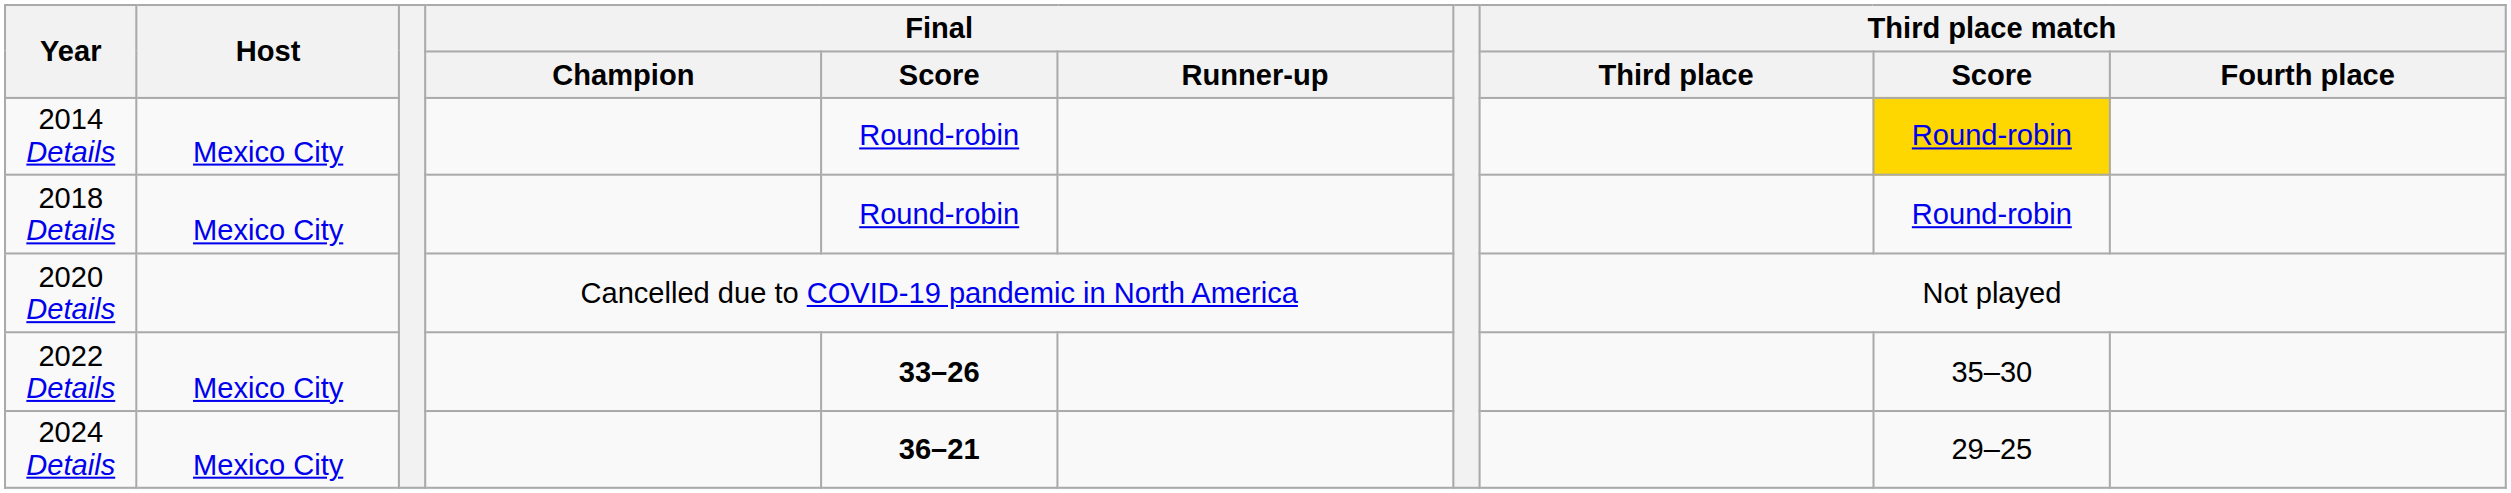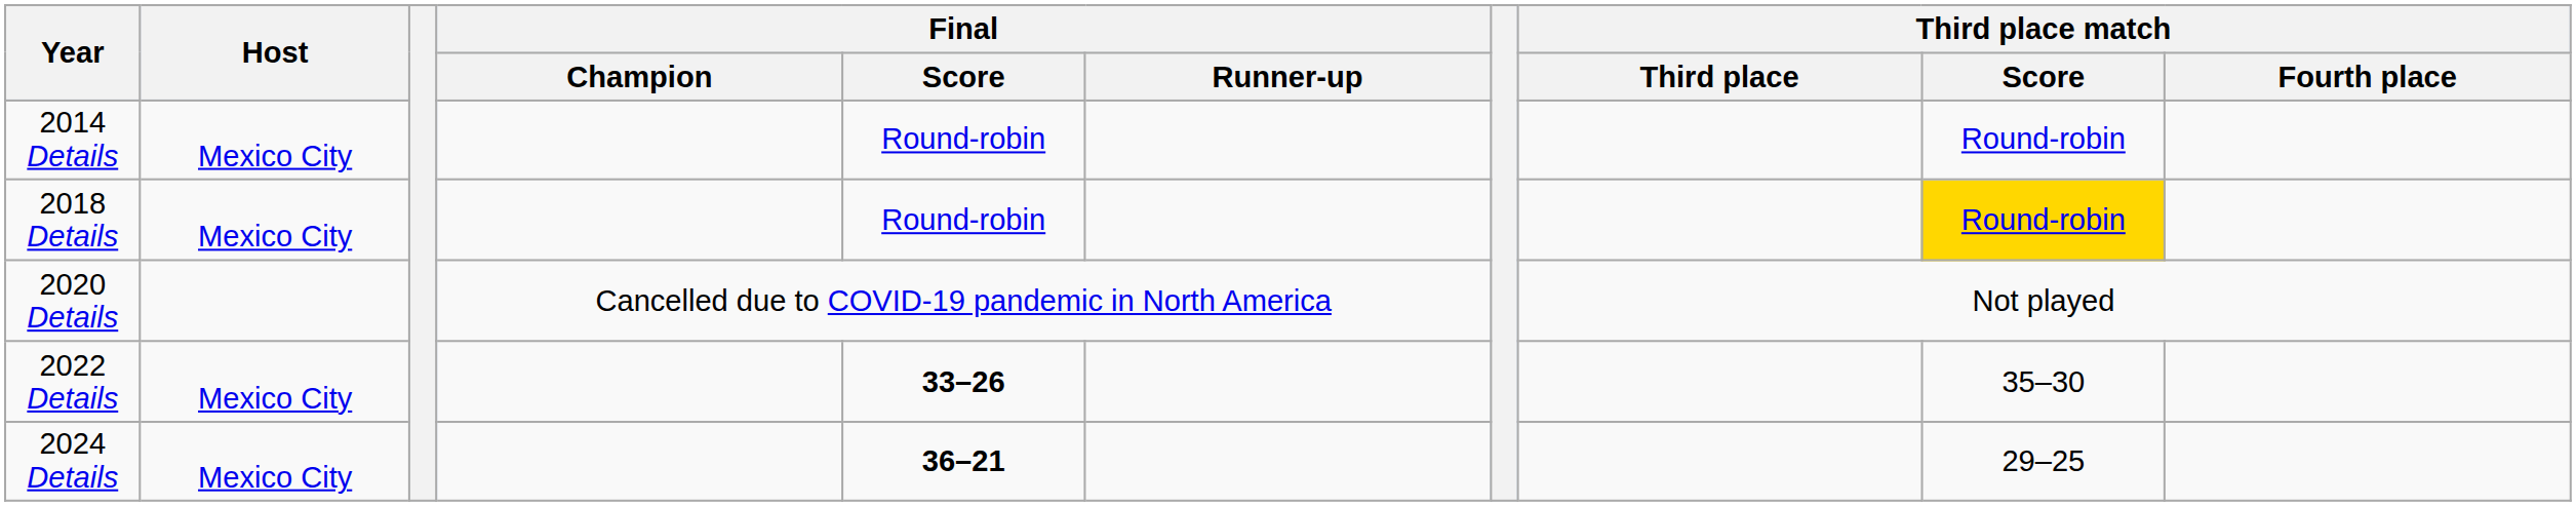2014 Details | Third place match / Score: gold background -> no background
2018 Details | Third place match / Score: no background -> gold background
